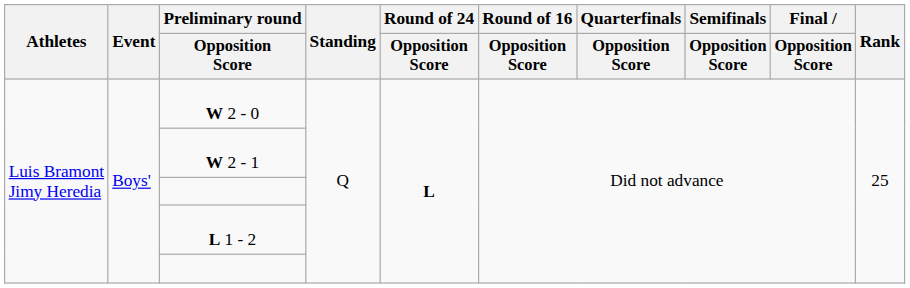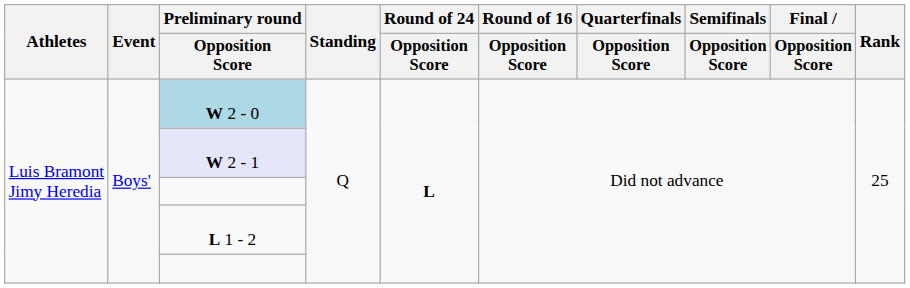W 2 - 0 | Preliminary round / Opposition Score: no background -> lightblue background
W 2 - 1 | Preliminary round / Opposition Score: no background -> lavender background
